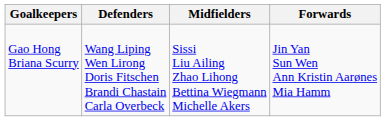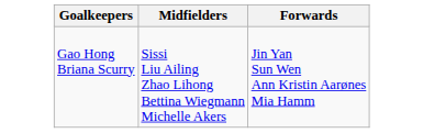- column: Defenders | Wang Liping Wen Lirong Doris Fitschen Brandi Chastain Carla Overbeck
